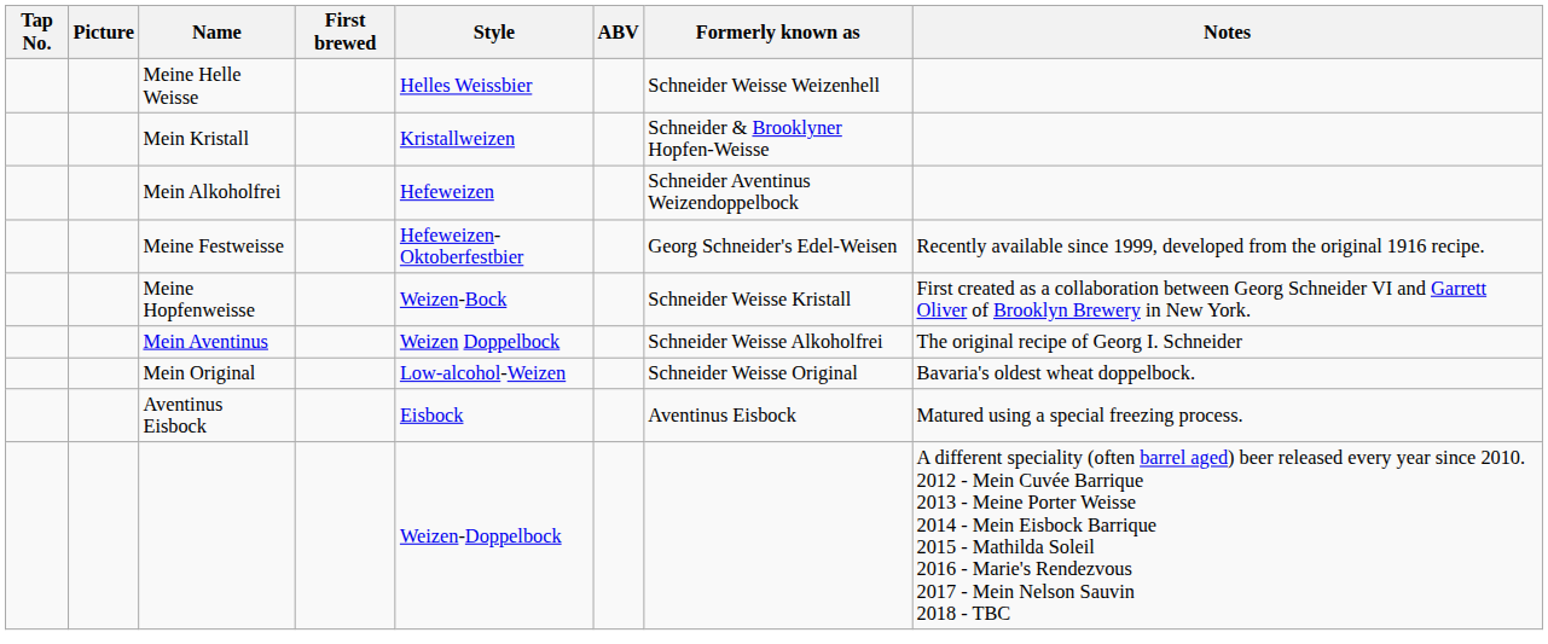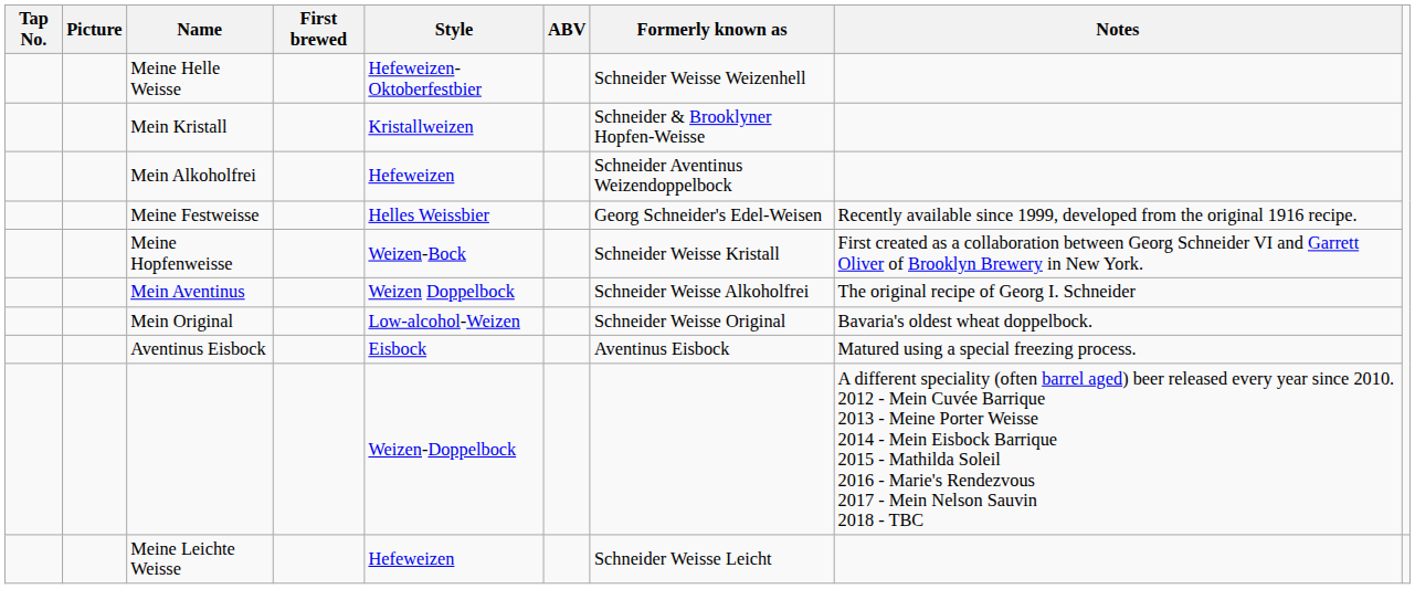Meine Helle Weisse | Style: Helles Weissbier -> Hefeweizen-Oktoberfestbier
Meine Festweisse | Style: Hefeweizen-Oktoberfestbier -> Helles Weissbier
+ row: Meine Leichte Weisse | Hefeweizen | Schneider Weisse Leicht
